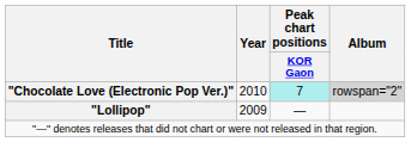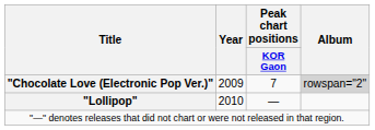"Chocolate Love (Electronic Pop Ver.)" | Year: 2010 -> 2009
"Chocolate Love (Electronic Pop Ver.)" | Peak chart positions / KOR Gaon: paleturquoise background -> no background
"Lollipop" | Year: 2009 -> 2010
